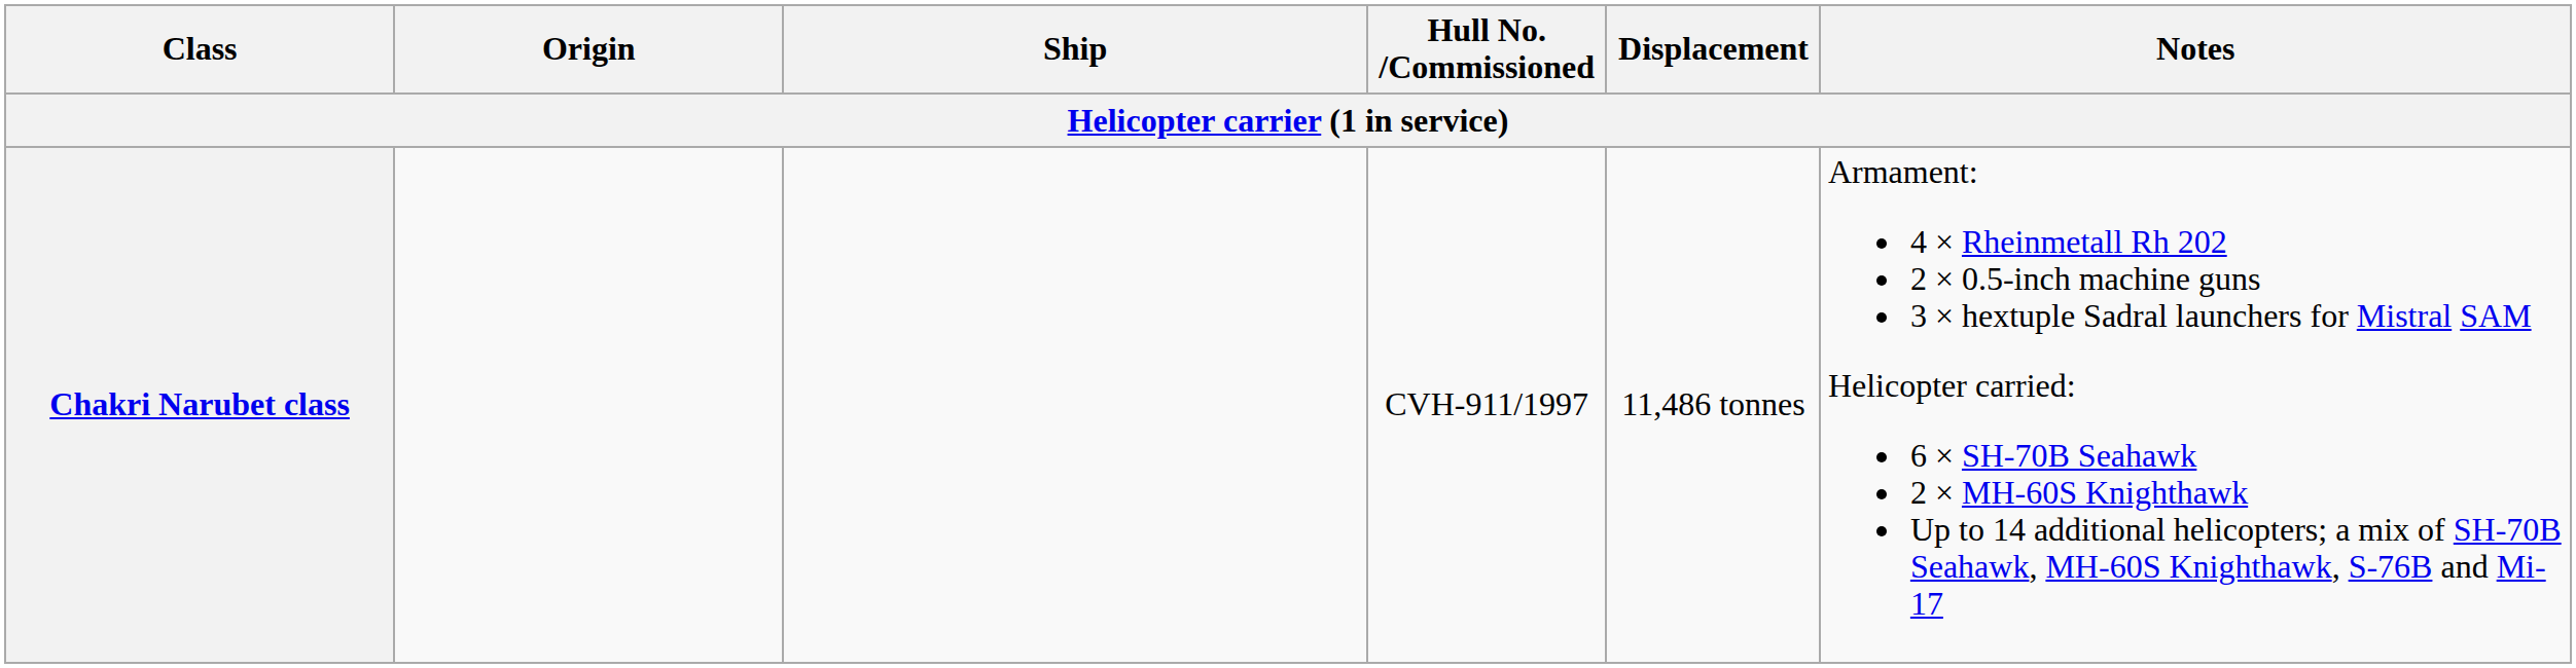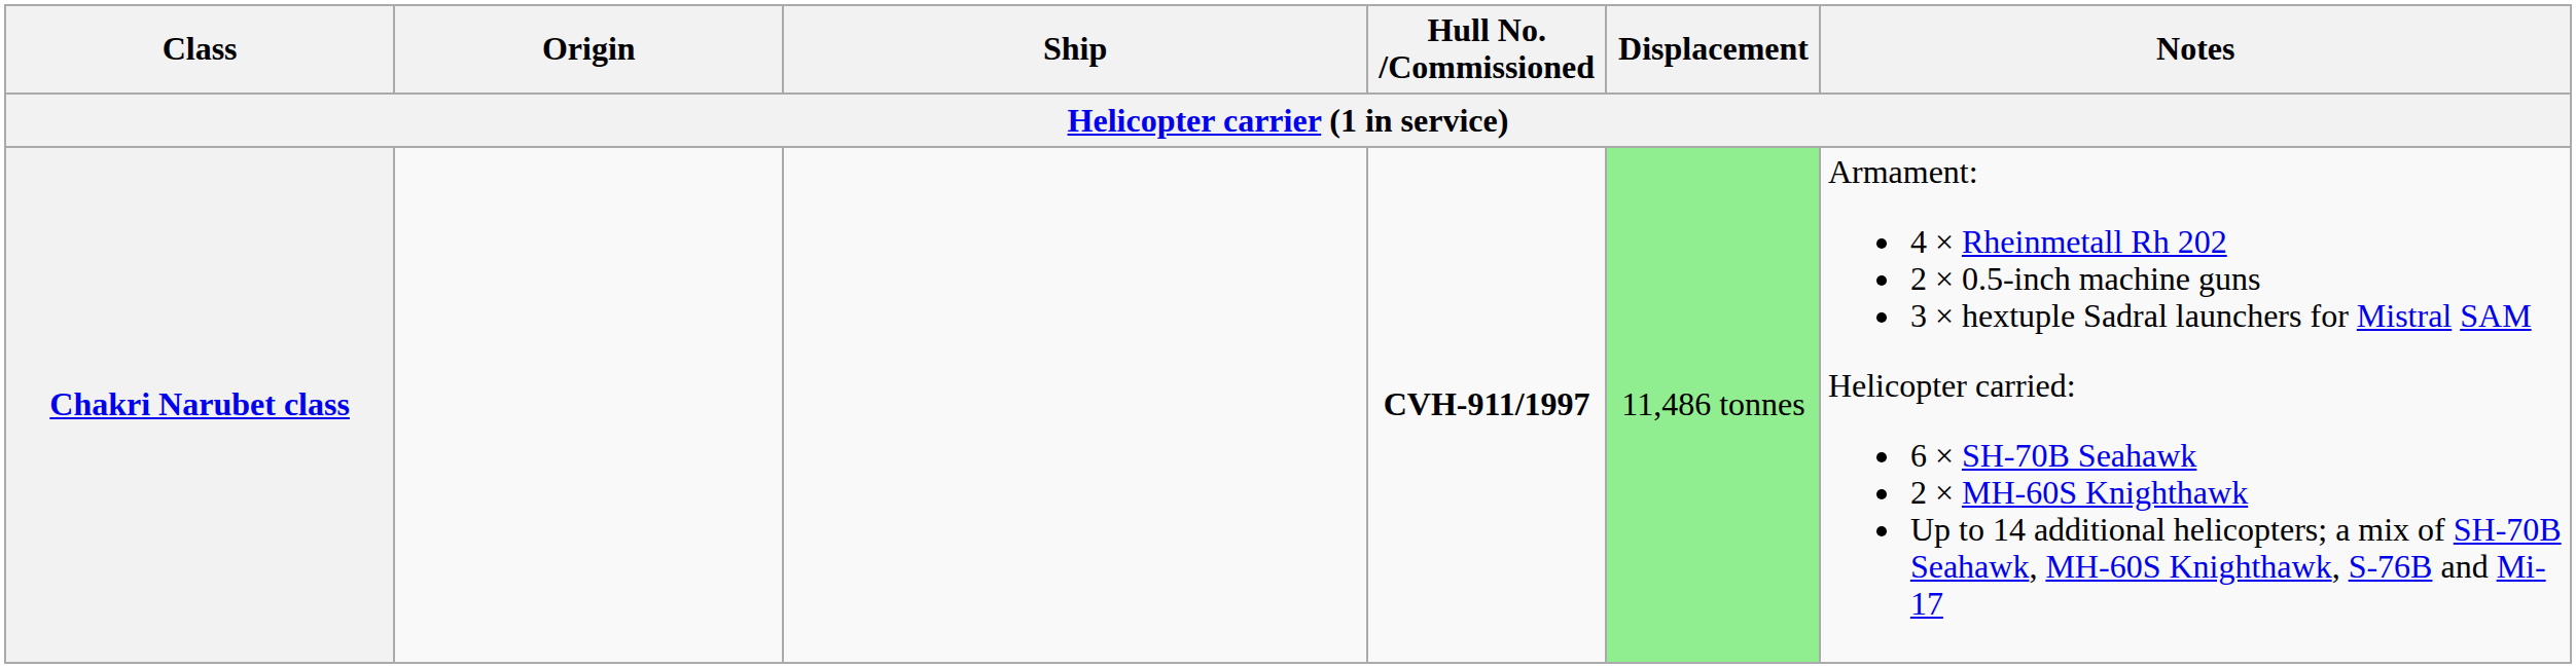Chakri Narubet class | Hull No. /Commissioned: normal -> bold
Chakri Narubet class | Displacement: no background -> lightgreen background
